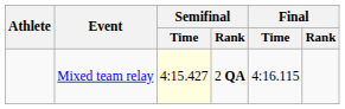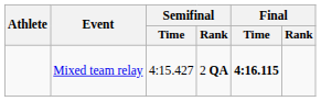Mixed team relay | Semifinal / Time: lightyellow background -> no background
Mixed team relay | Final / Time: normal -> bold
